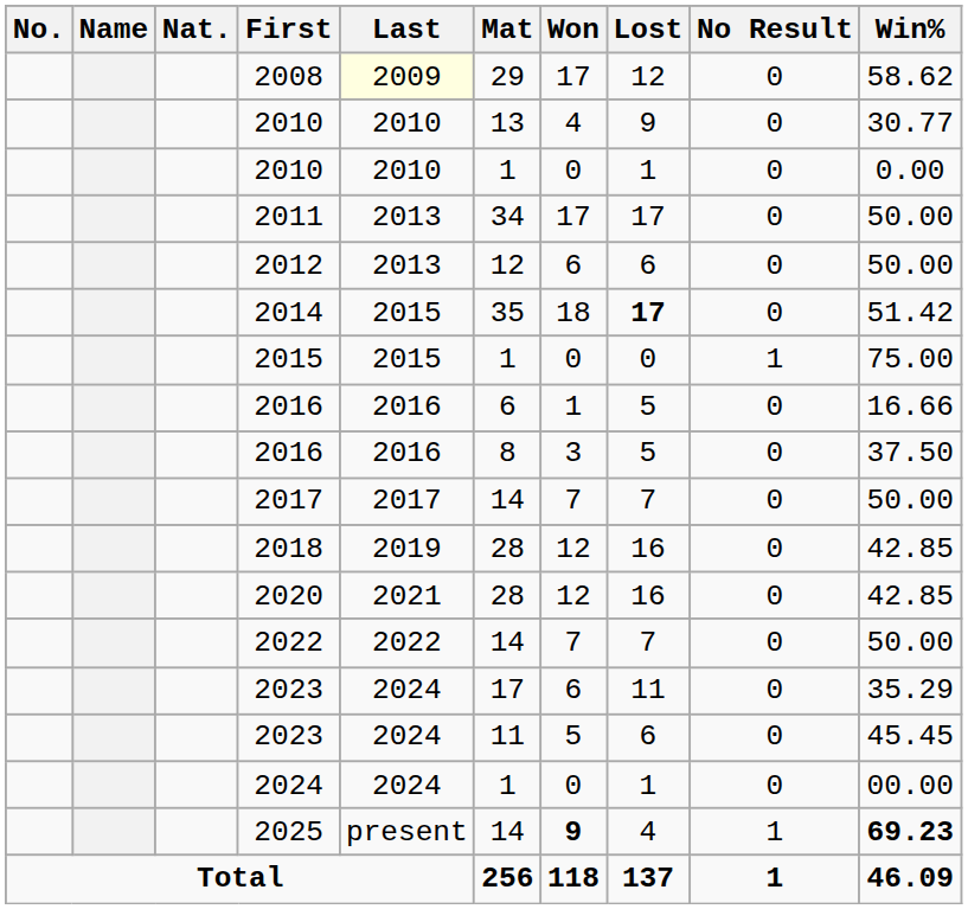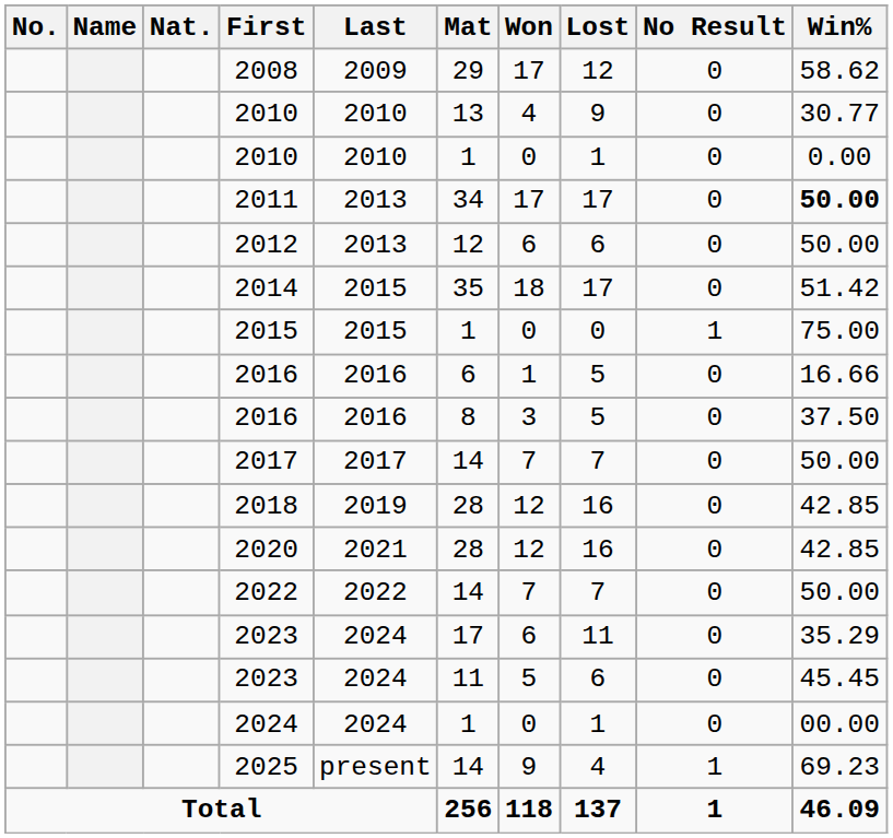2008 | Last: lightyellow background -> no background
2011 | Win%: normal -> bold
2014 | Lost: bold -> normal
2025 | Won: bold -> normal
2025 | Win%: bold -> normal
